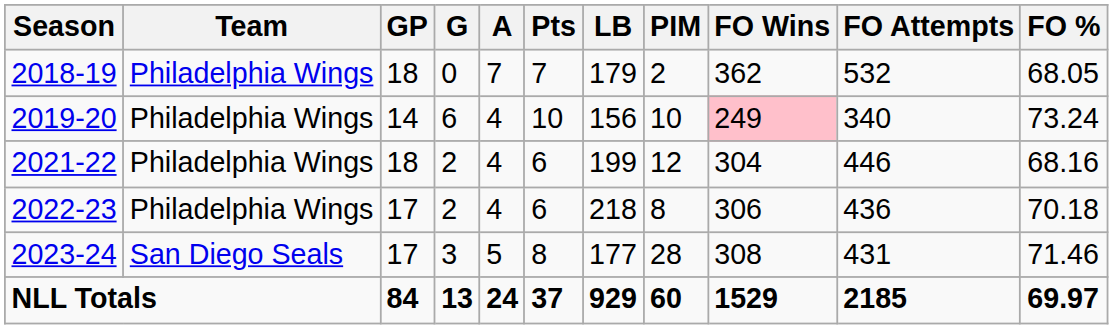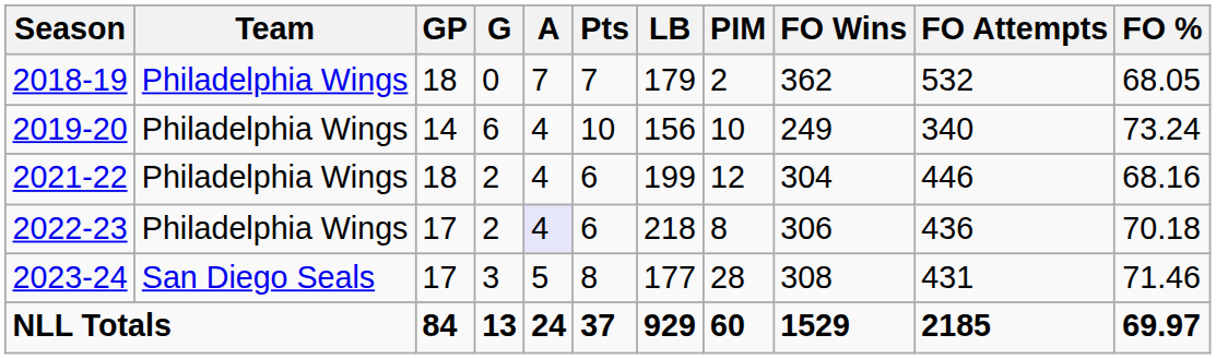2019-20 | FO Wins: pink background -> no background
2022-23 | A: no background -> lavender background
